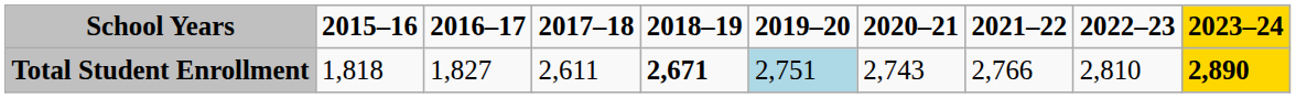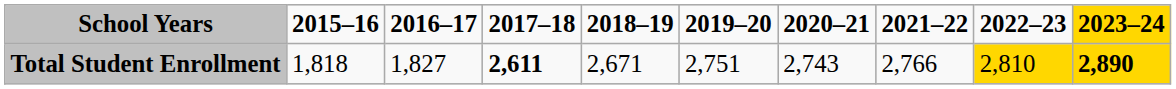row 2 | 2017–18: normal -> bold
row 2 | 2018–19: bold -> normal
row 2 | 2019–20: lightblue background -> no background
row 2 | 2022–23: no background -> gold background
